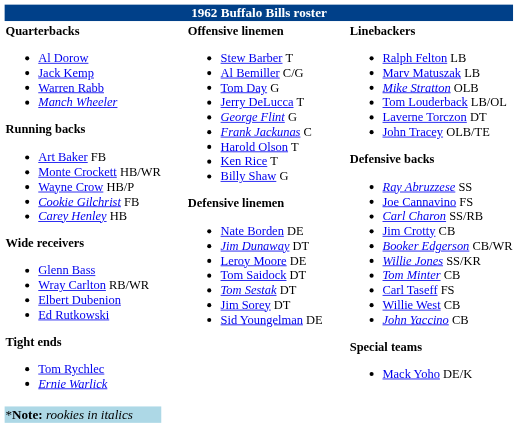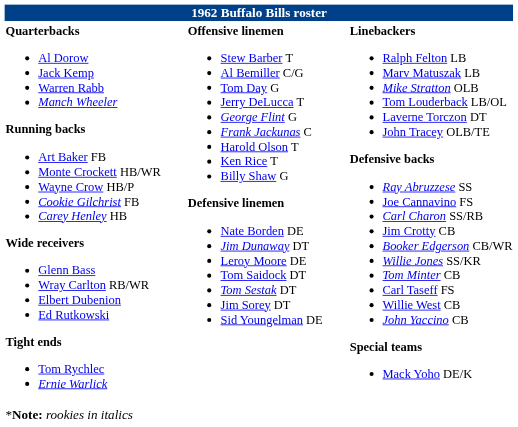*Note: rookies in italics | column 1: lightblue background -> no background
